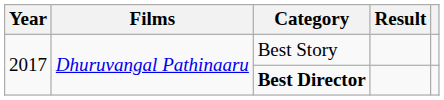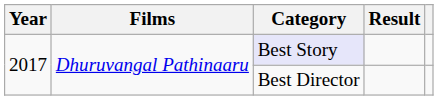Best Story | Category: no background -> lavender background
Best Director | Category: bold -> normal
